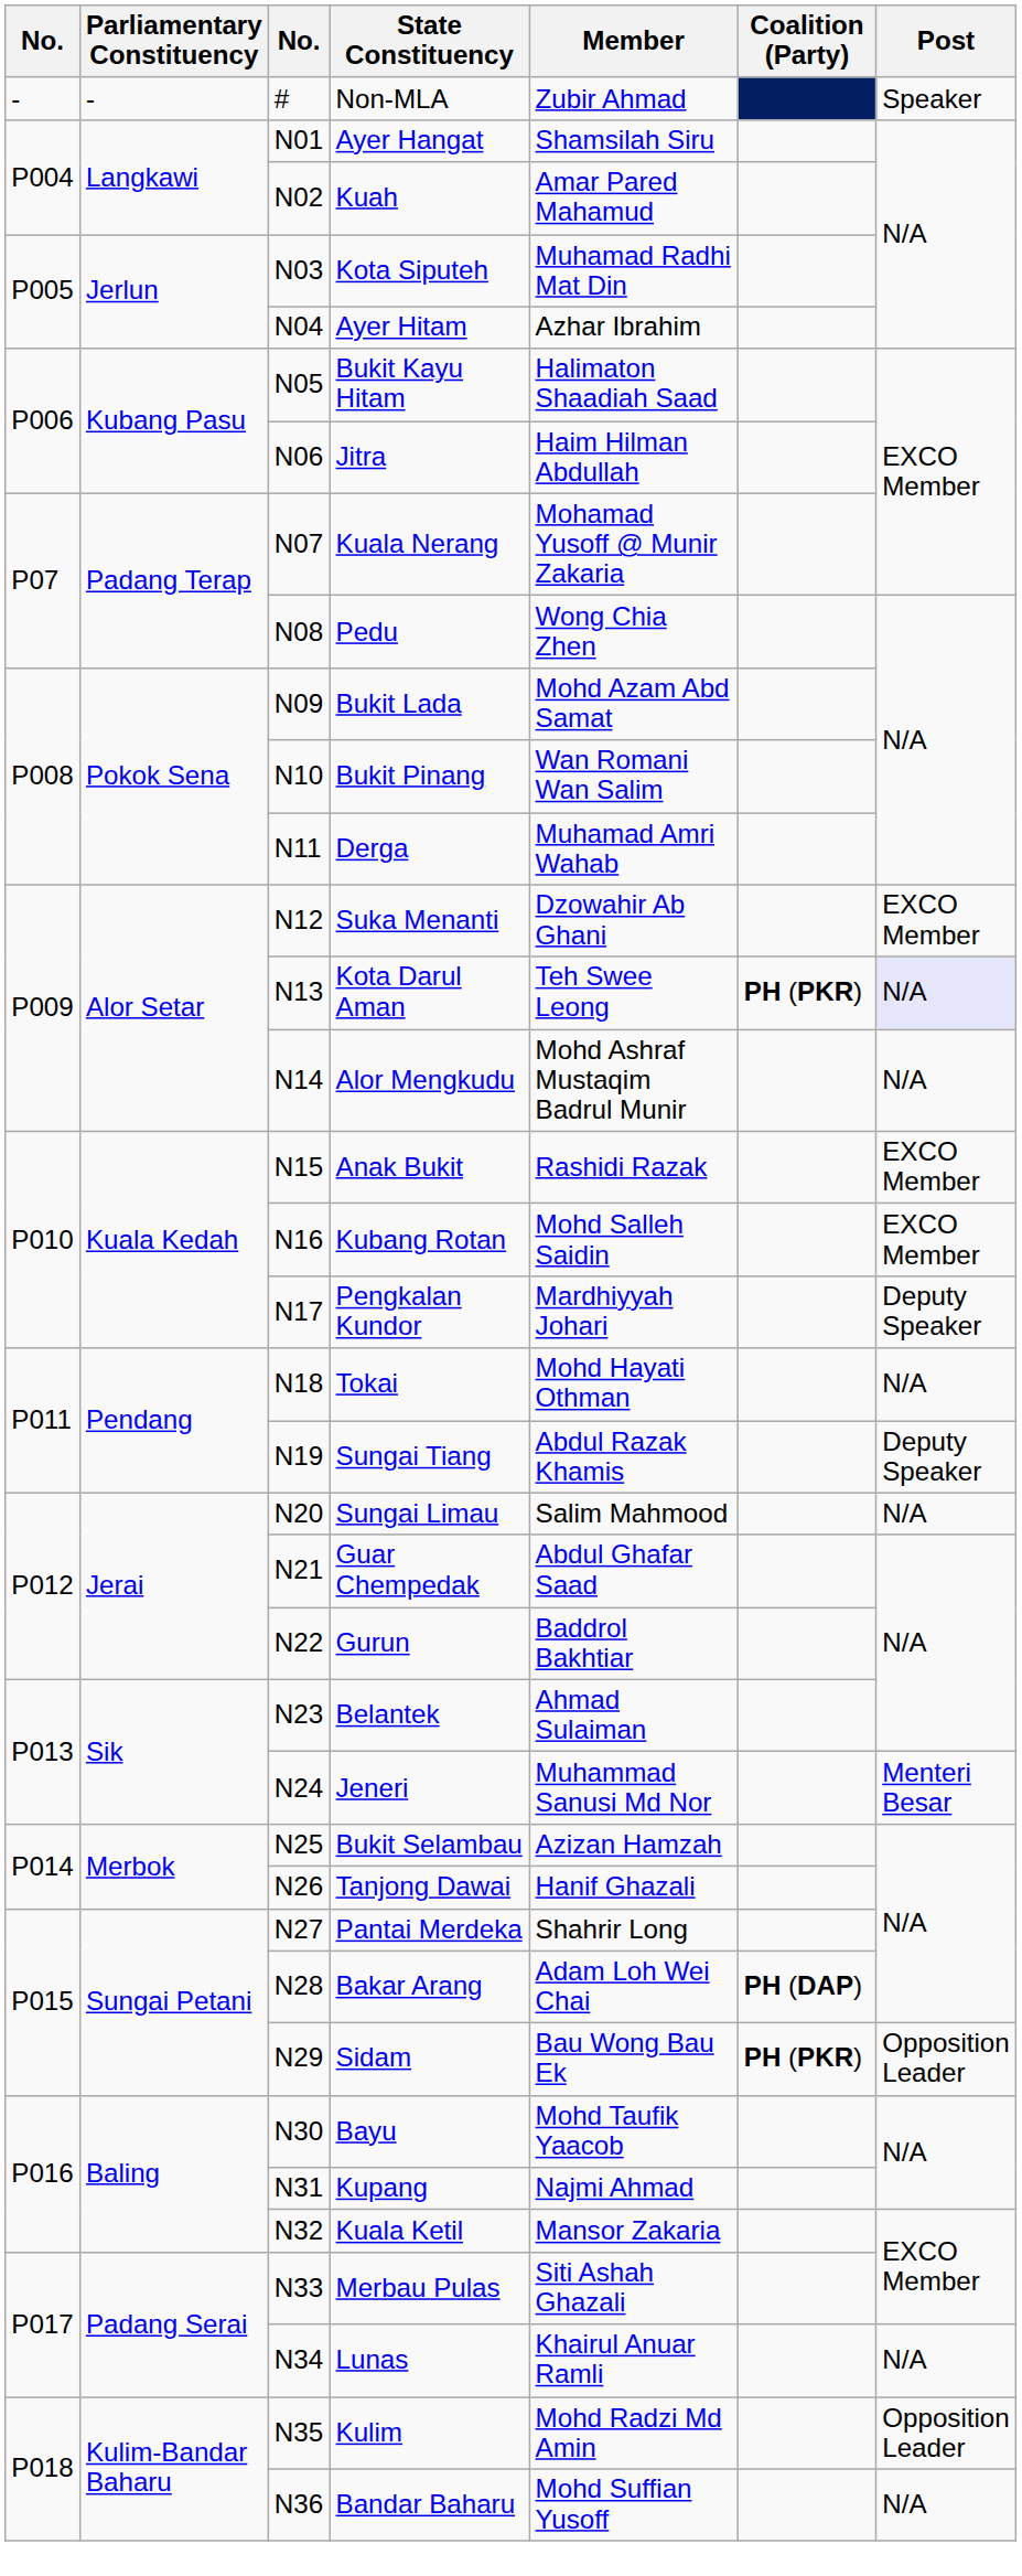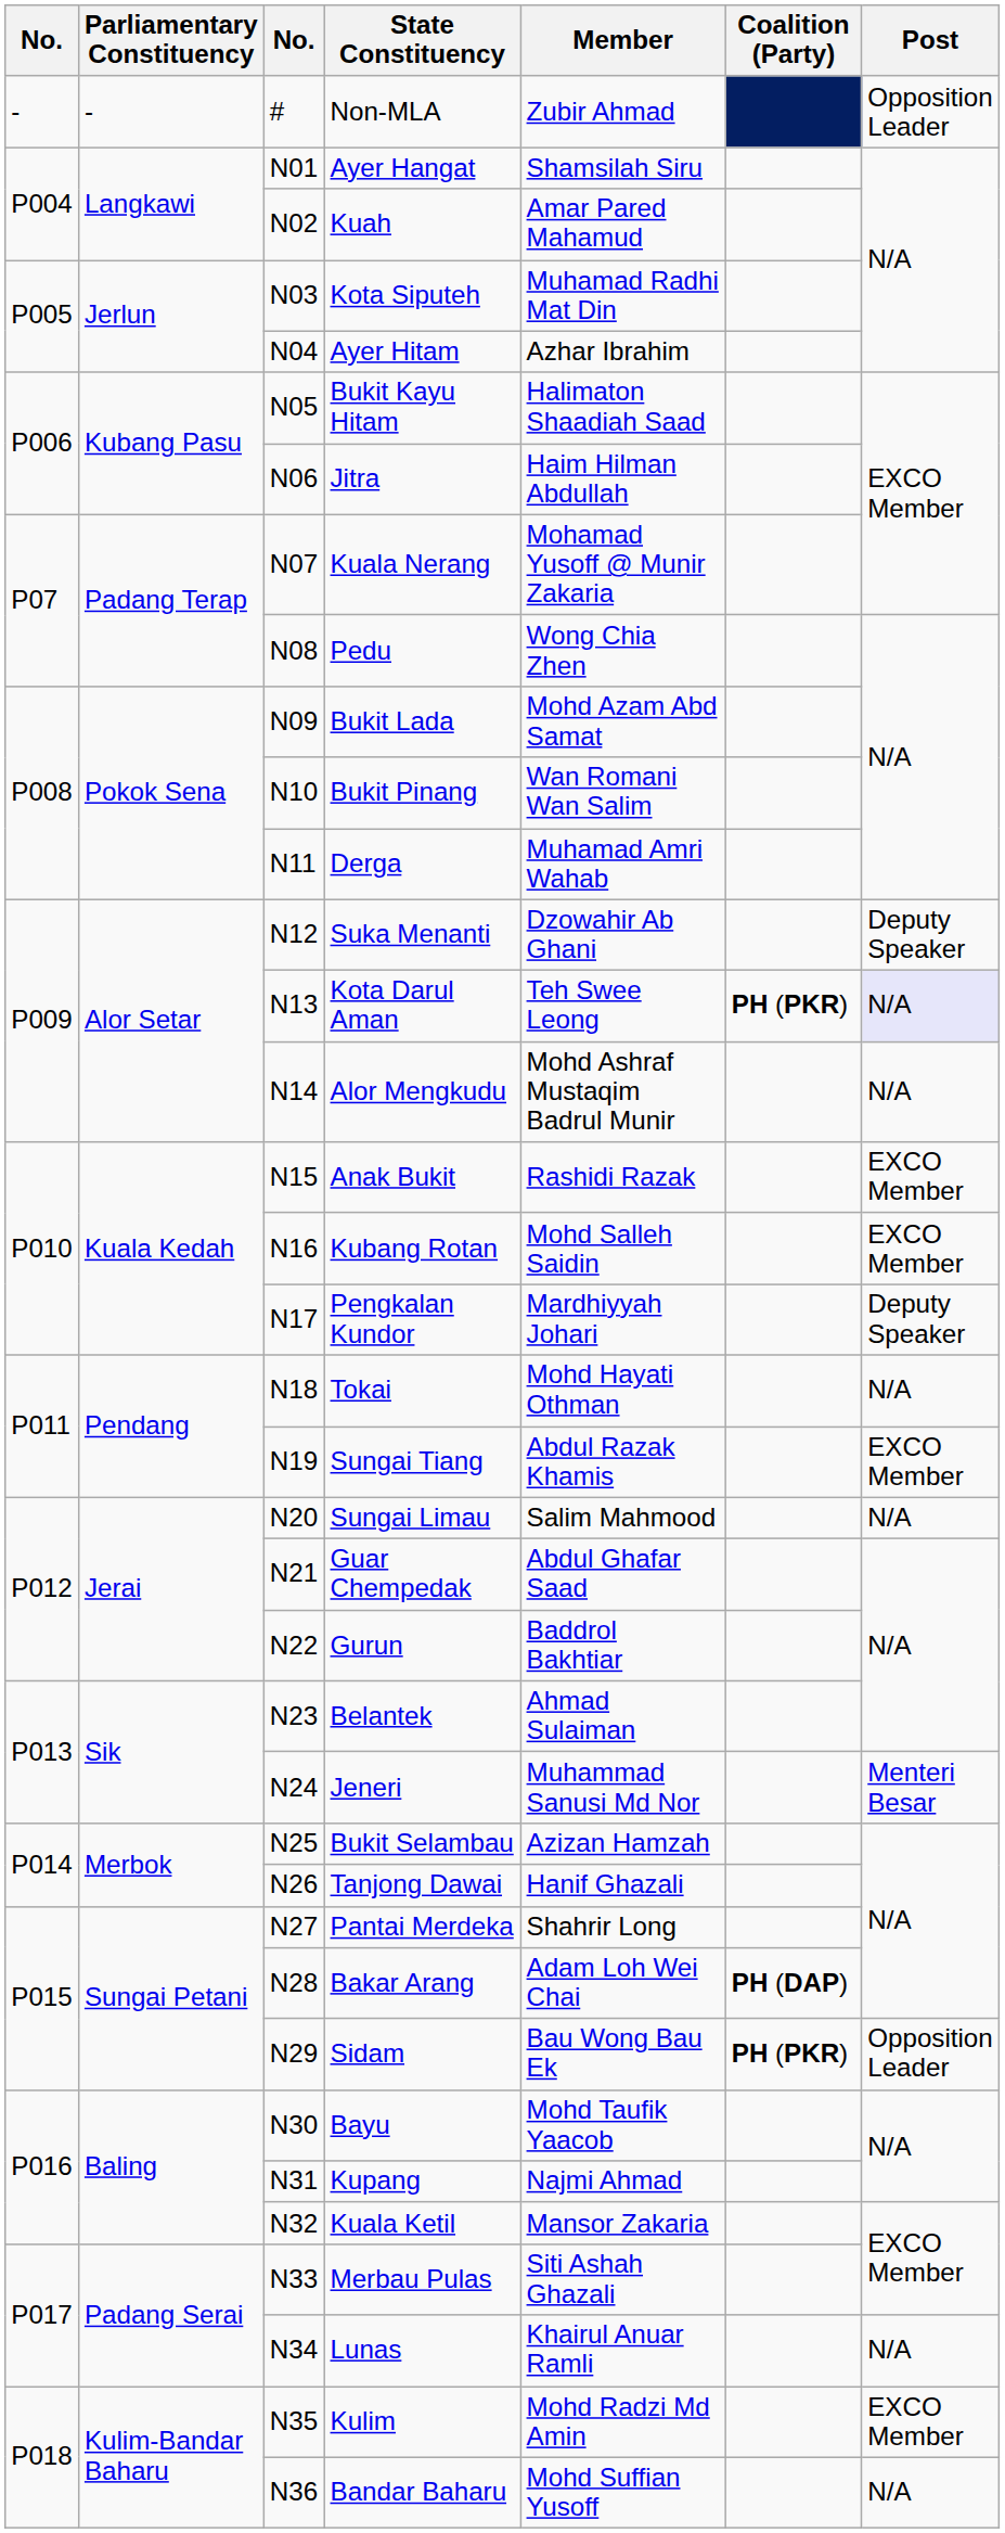Non-MLA | Post: Speaker -> Opposition Leader
Suka Menanti | Post: EXCO Member -> Deputy Speaker
Sungai Tiang | Post: Deputy Speaker -> EXCO Member
Kulim | Post: Opposition Leader -> EXCO Member
